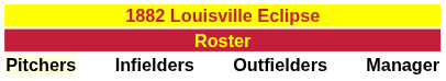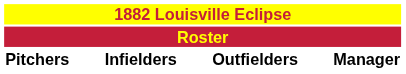Pitchers | column 1: lightyellow background -> no background
